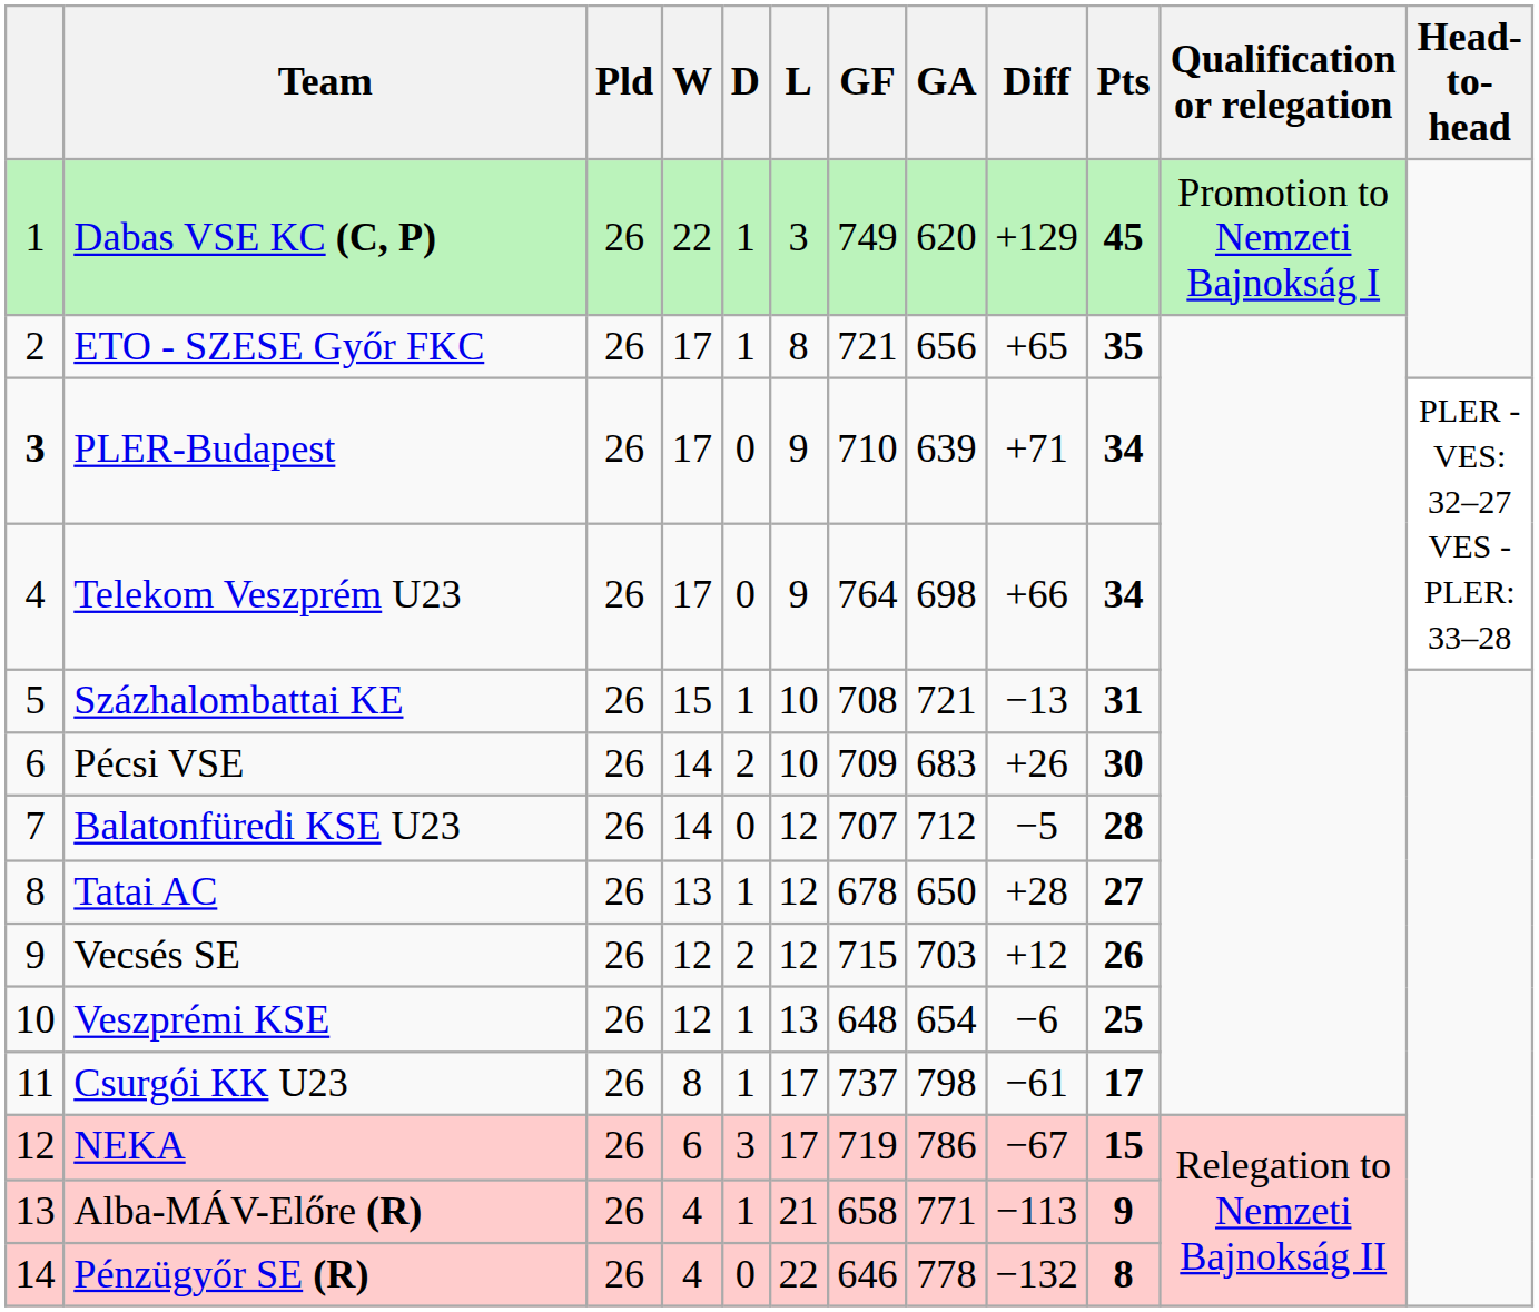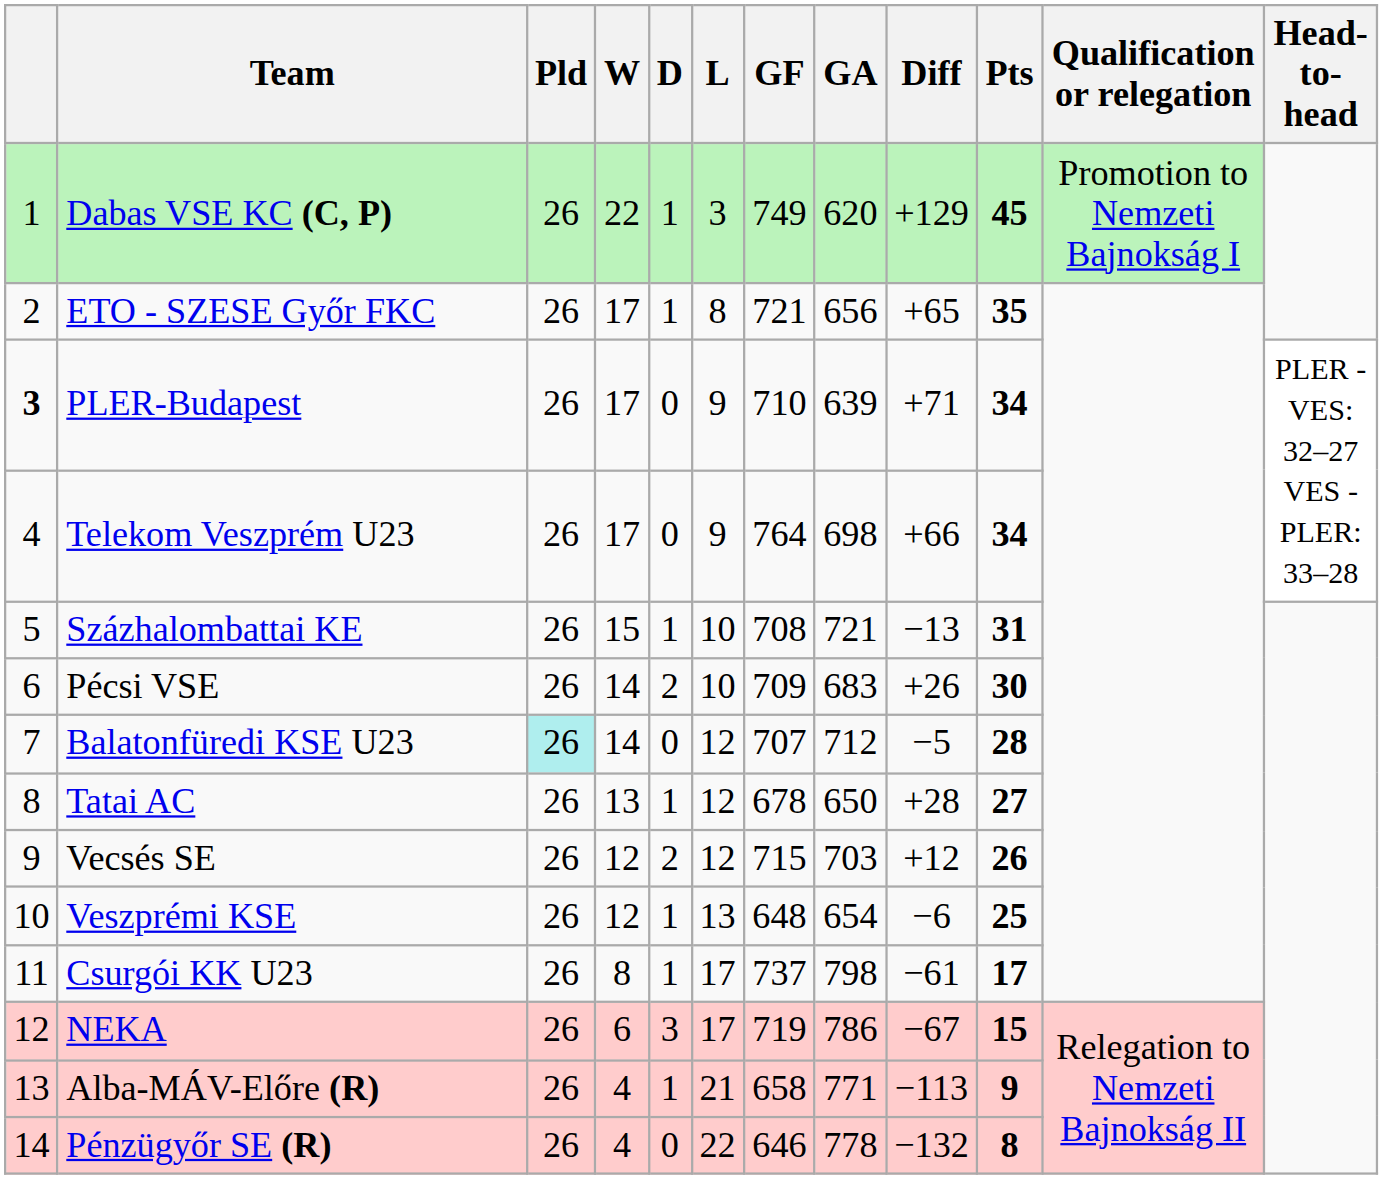Balatonfüredi KSE U23 | Pld: no background -> paleturquoise background
